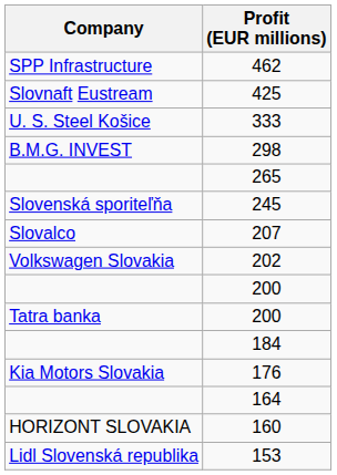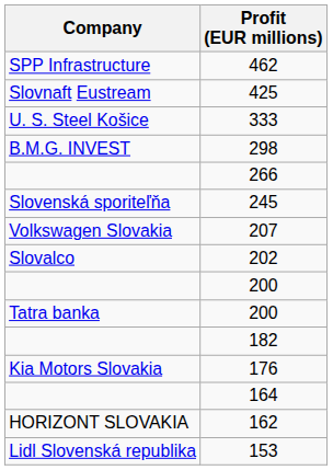row 6 | Profit (EUR millions): 265 -> 266
row 8 | Company: Slovalco -> Volkswagen Slovakia
row 9 | Company: Volkswagen Slovakia -> Slovalco
row 12 | Profit (EUR millions): 184 -> 182
row 15 | Profit (EUR millions): 160 -> 162
